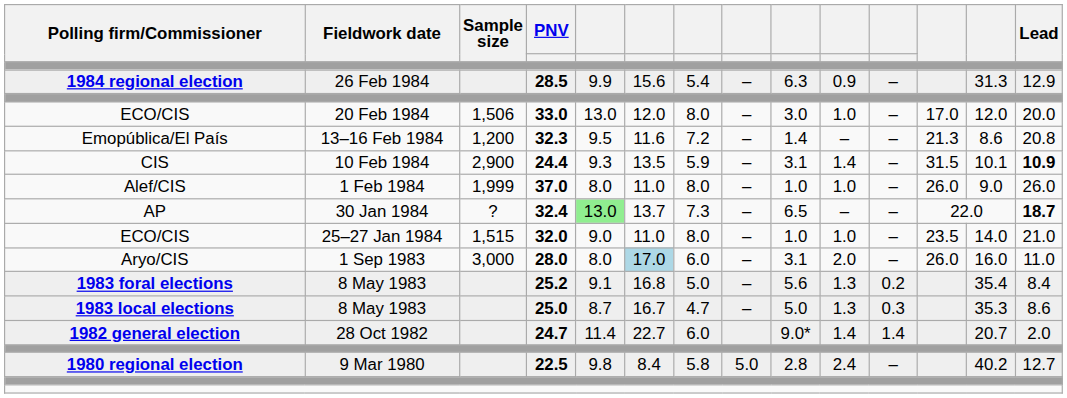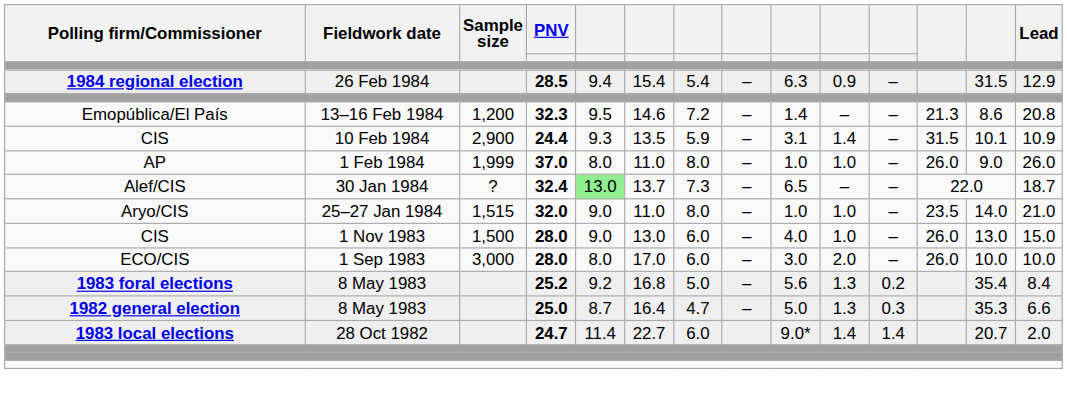26 Feb 1984 | column 5: 9.9 -> 9.4
26 Feb 1984 | column 6: 15.6 -> 15.4
26 Feb 1984 | column 13: 31.3 -> 31.5
- row: ECO/CIS | 20 Feb 1984 | 1,506 | 33.0 | 13.0 | 12.0 | 8.0 | – | 3.0 | 1.0 | – | 17.0 | 12.0 | 20.0
13–16 Feb 1984 | column 6: 11.6 -> 14.6
10 Feb 1984 | Lead: bold -> normal
1 Feb 1984 | Polling firm/Commissioner: Alef/CIS -> AP
30 Jan 1984 | Polling firm/Commissioner: AP -> Alef/CIS
30 Jan 1984 | Lead: bold -> normal
25–27 Jan 1984 | Polling firm/Commissioner: ECO/CIS -> Aryo/CIS
+ row: CIS | 1 Nov 1983 | 1,500 | 28.0 | 9.0 | 13.0 | 6.0 | – | 4.0 | 1.0 | – | 26.0 | 13.0 | 15.0
1 Sep 1983 | Polling firm/Commissioner: Aryo/CIS -> ECO/CIS
1 Sep 1983 | column 6: lightblue background -> no background
1 Sep 1983 | column 9: 3.1 -> 3.0
1 Sep 1983 | column 13: 16.0 -> 10.0
1 Sep 1983 | Lead: 11.0 -> 10.0
8 May 1983 / 25.2 | column 5: 9.1 -> 9.2
8 May 1983 / 25.0 | Polling firm/Commissioner: 1983 local elections -> 1982 general election
8 May 1983 / 25.0 | column 6: 16.7 -> 16.4
8 May 1983 / 25.0 | Lead: 8.6 -> 6.6
28 Oct 1982 | Polling firm/Commissioner: 1982 general election -> 1983 local elections
- row: 1980 regional election | 9 Mar 1980 | 22.5 | 9.8 | 8.4 | 5.8 | 5.0 | 2.8 | 2.4 | – | 40.2 | 12.7
